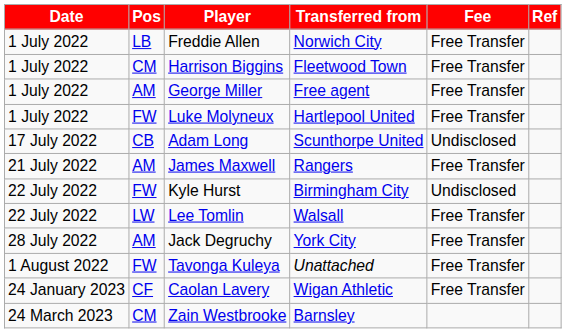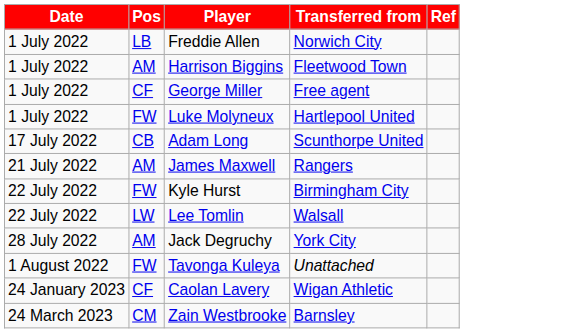- column: Fee | Free Transfer | Free Transfer | Free Transfer | Free Transfer | Undisclosed | Free Transfer | Undisclosed | Free Transfer | Free Transfer | Free Transfer | Free Transfer
Harrison Biggins | Pos: CM -> AM
George Miller | Pos: AM -> CF
